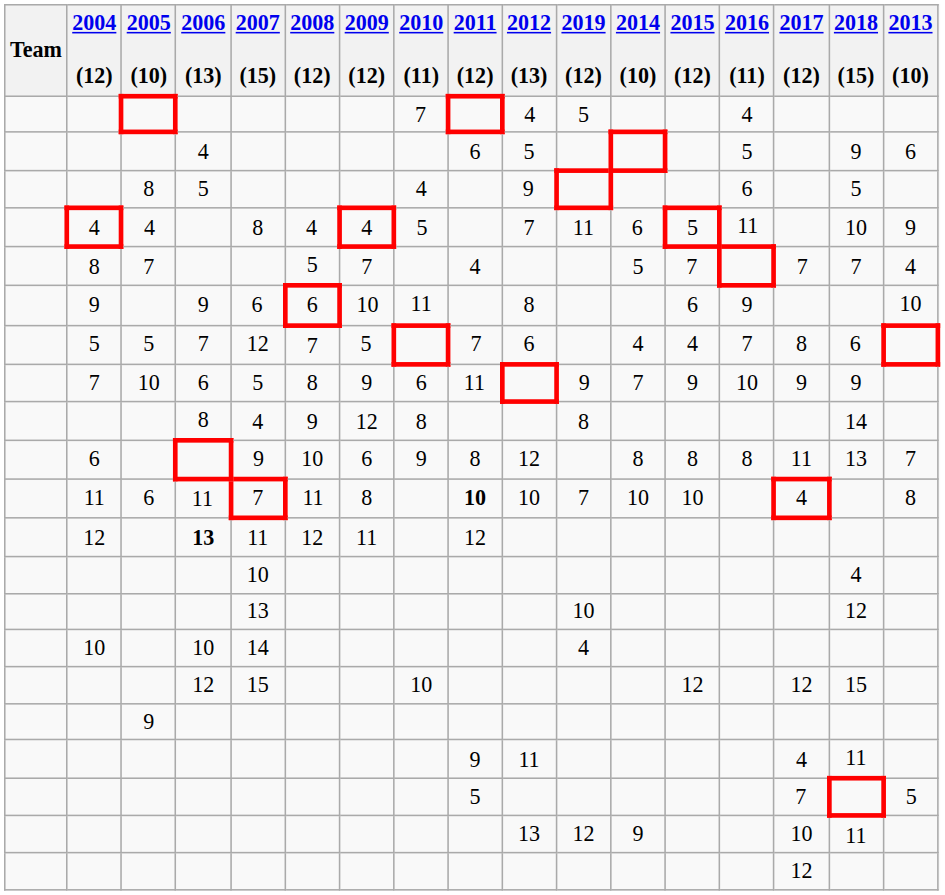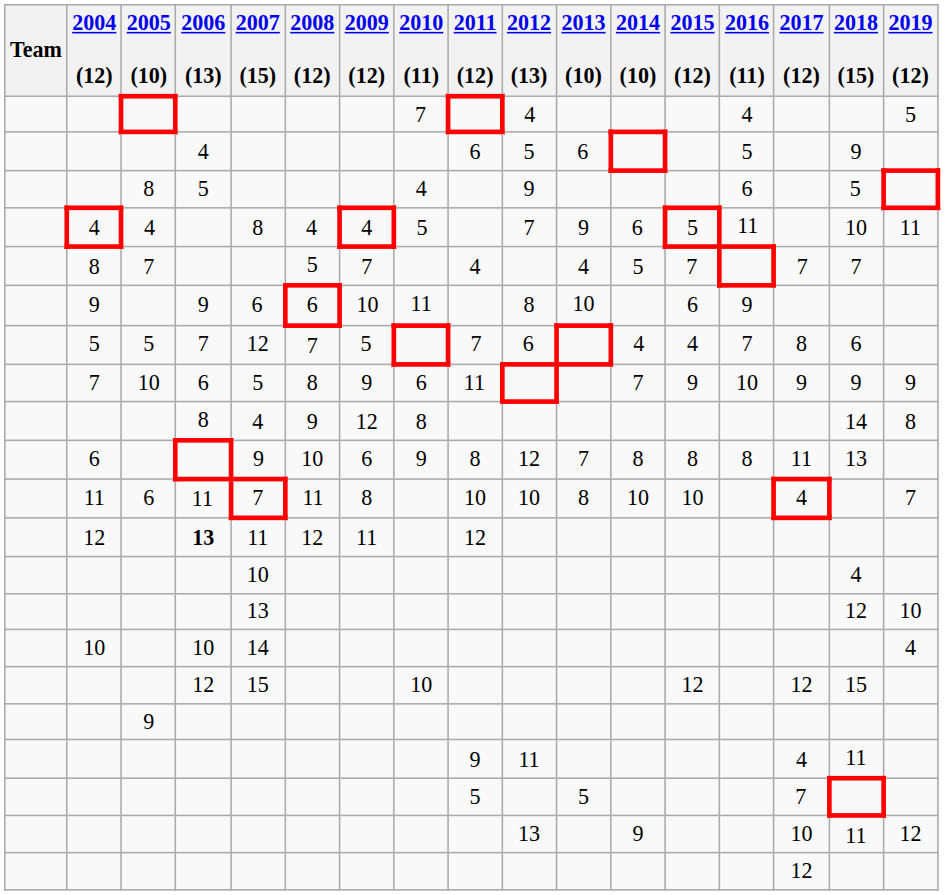columns swapped: 2013 (10) <-> 2019 (12)
row 12 | 2011 (12): bold -> normal
